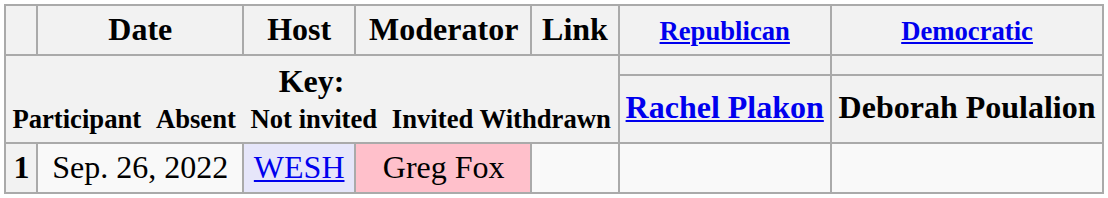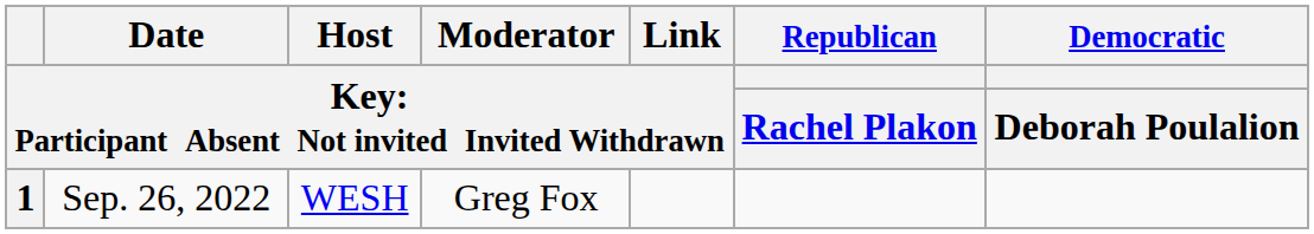1 | column 3: lavender background -> no background
1 | column 4: pink background -> no background
